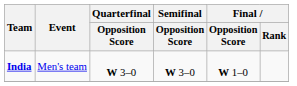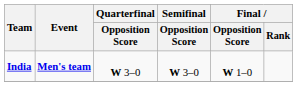India | Event: normal -> bold
